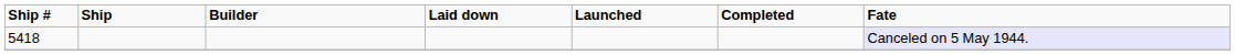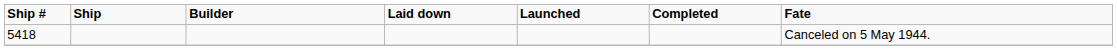5418 | Fate: lavender background -> no background
